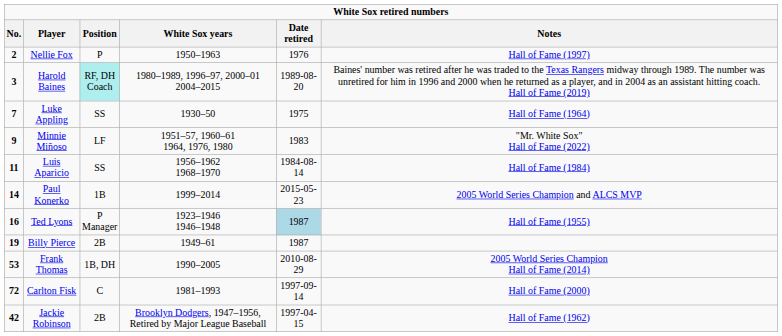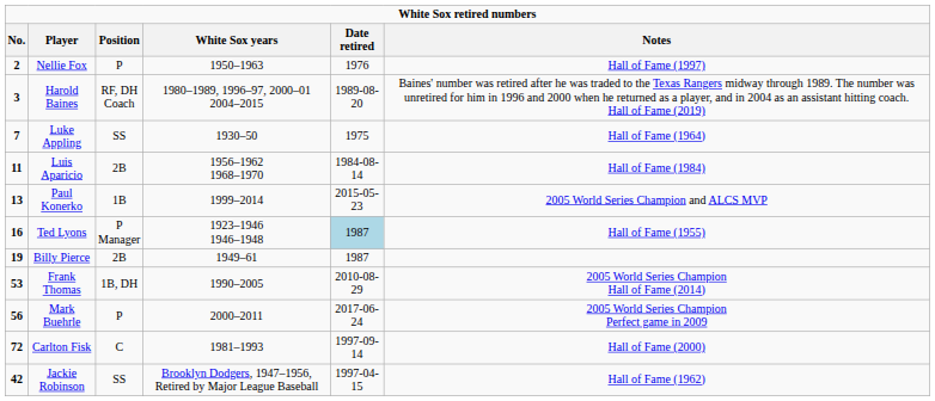Harold Baines | Position: paleturquoise background -> no background
- row: 9 | Minnie Miñoso | LF | 1951–57, 1960–61 1964, 1976, 1980 | 1983 | "Mr. White Sox" Hall of Fame (2022)
Luis Aparicio | Position: SS -> 2B
Paul Konerko | No.: 14 -> 13
+ row: 56 | Mark Buehrle | P | 2000–2011 | 2017-06-24 | 2005 World Series Champion Perfect game in 2009
Jackie Robinson | Position: 2B -> SS
